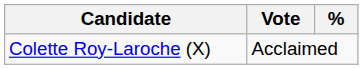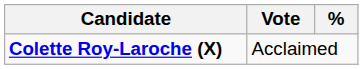Colette Roy-Laroche (X) | Candidate: normal -> bold
